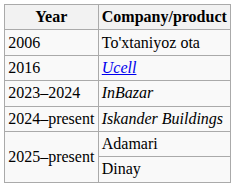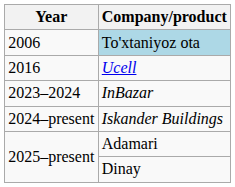row 2 | Company/product: no background -> lightblue background
